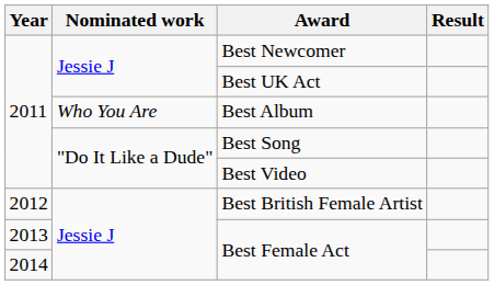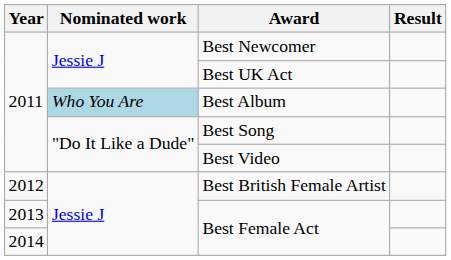Best Album | Nominated work: no background -> lightblue background
